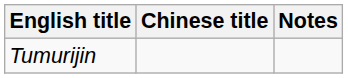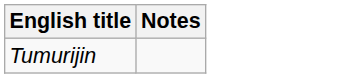- column: Chinese title
